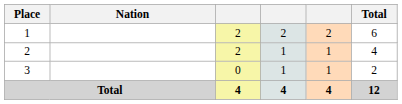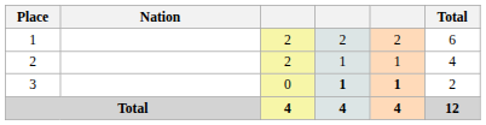3 | column 4: normal -> bold
3 | column 5: normal -> bold
